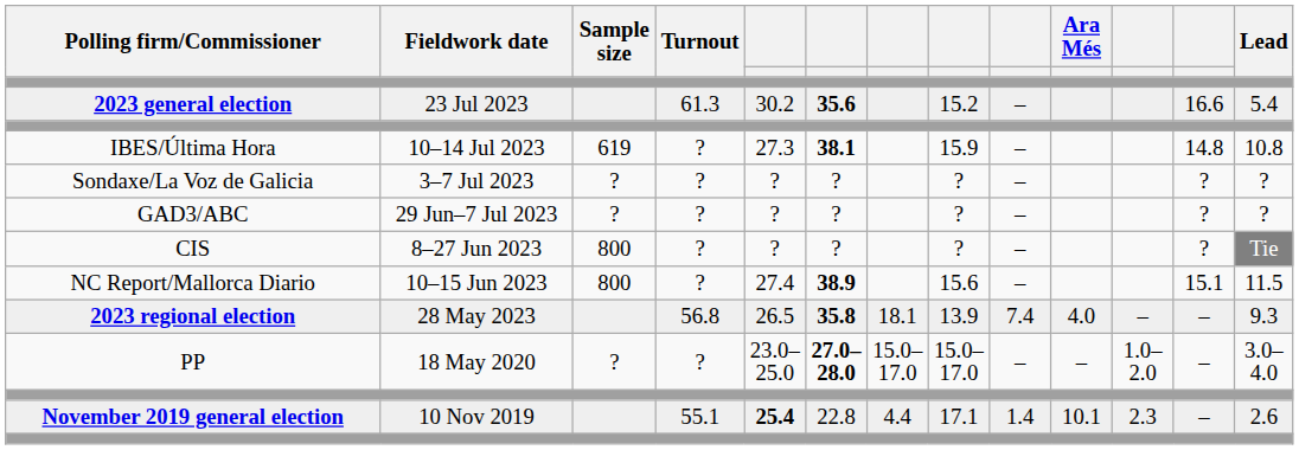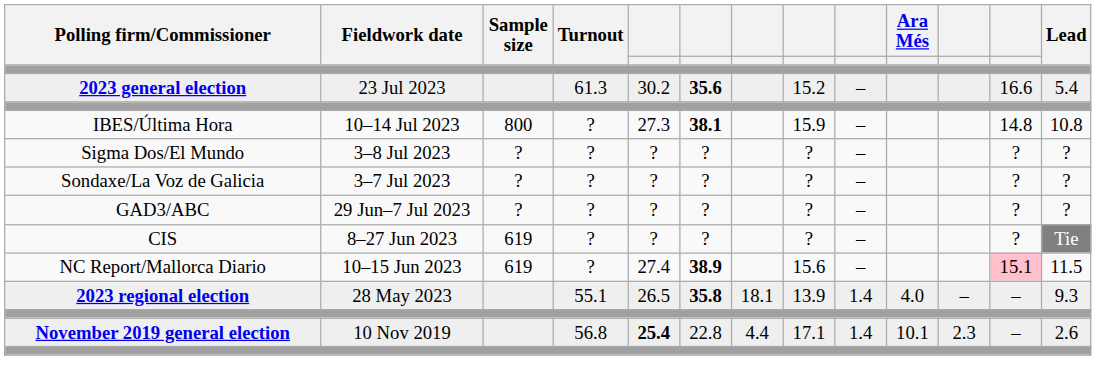IBES/Última Hora | Sample size: 619 -> 800
+ row: Sigma Dos/El Mundo | 3–8 Jul 2023 | ? | ? | ? | ? | ? | – | ? | ?
CIS | Sample size: 800 -> 619
NC Report/Mallorca Diario | Sample size: 800 -> 619
NC Report/Mallorca Diario | column 12: no background -> pink background
2023 regional election | Turnout: 56.8 -> 55.1
2023 regional election | column 9: 7.4 -> 1.4
- row: PP | 18 May 2020 | ? | ? | 23.0– 25.0 | 27.0– 28.0 | 15.0– 17.0 | 15.0– 17.0 | – | – | 1.0– 2.0 | – | 3.0– 4.0
November 2019 general election | Turnout: 55.1 -> 56.8
